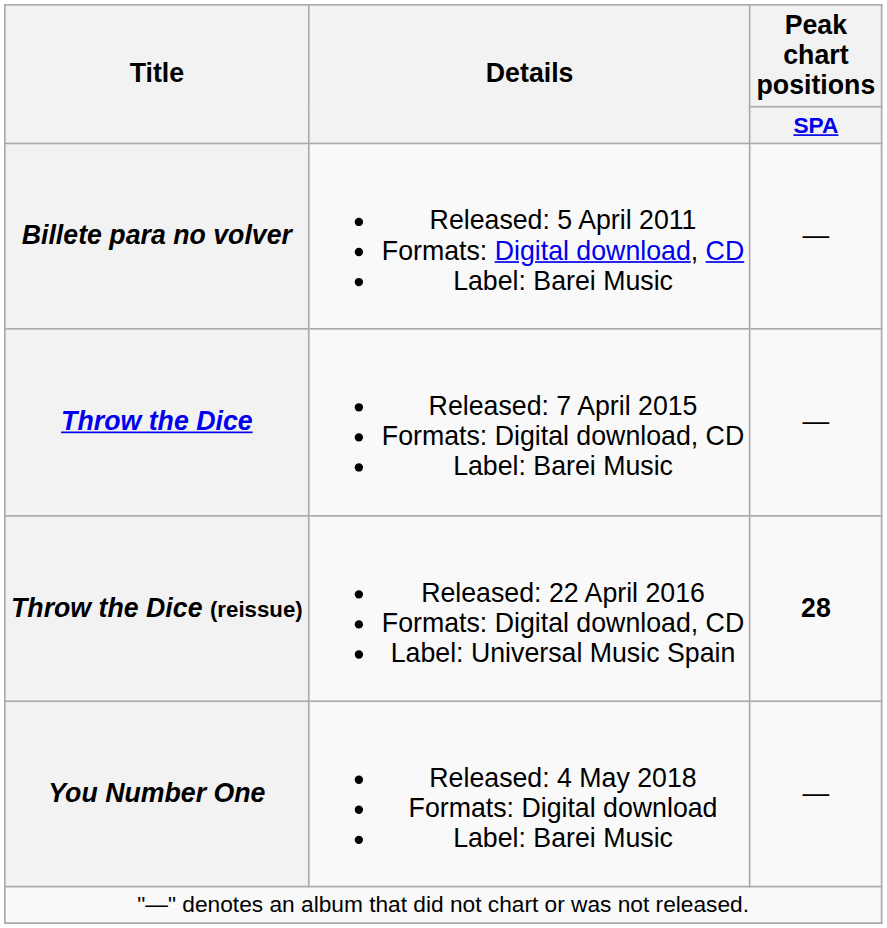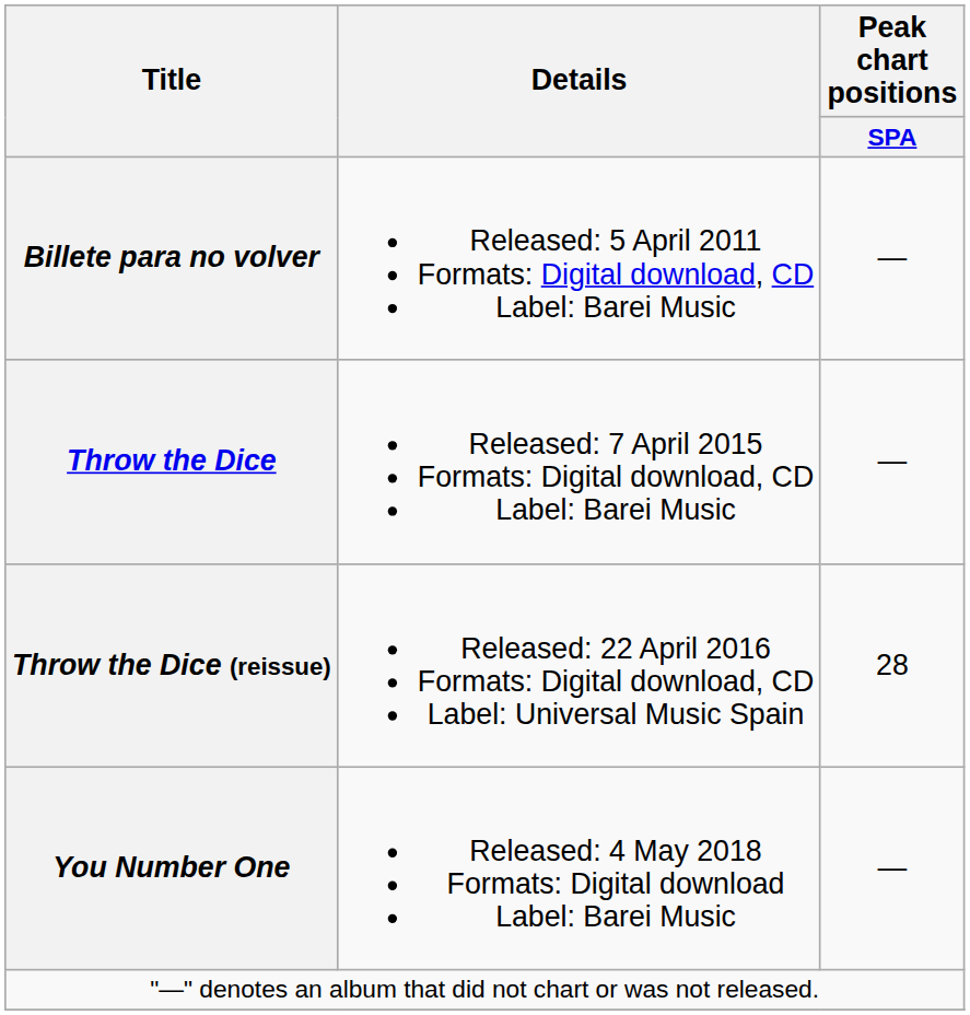Throw the Dice (reissue) | Peak chart positions / SPA: bold -> normal
